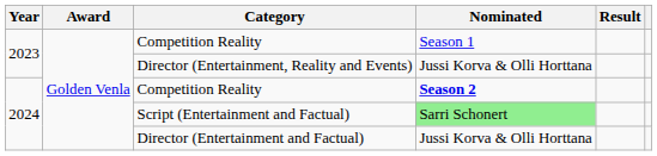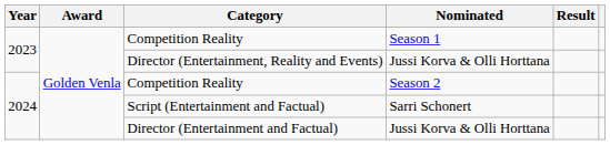Competition Reality / Season 2 | Nominated: bold -> normal
Script (Entertainment and Factual) | Nominated: lightgreen background -> no background
